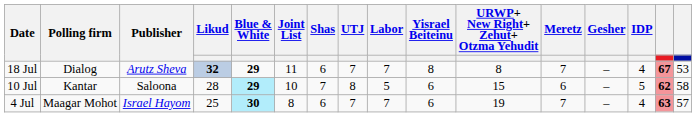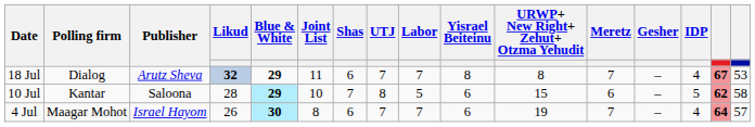4 Jul | Likud: 25 -> 26
4 Jul | column 15: 63 -> 64
